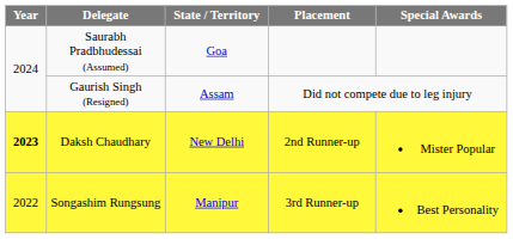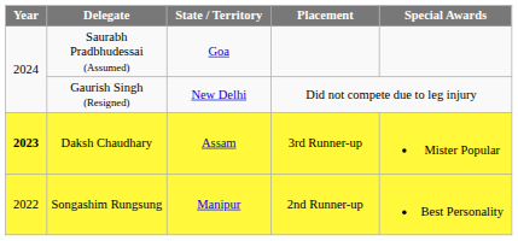Gaurish Singh (Resigned) | State / Territory: Assam -> New Delhi
Daksh Chaudhary | State / Territory: New Delhi -> Assam
Daksh Chaudhary | Placement: 2nd Runner-up -> 3rd Runner-up
Songashim Rungsung | Placement: 3rd Runner-up -> 2nd Runner-up
